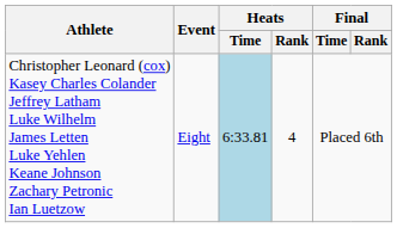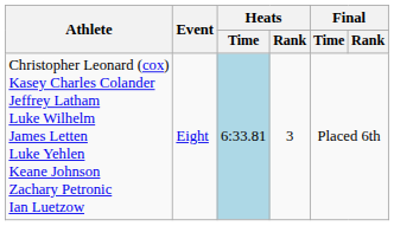row 3 | Heats / Rank: 4 -> 3
